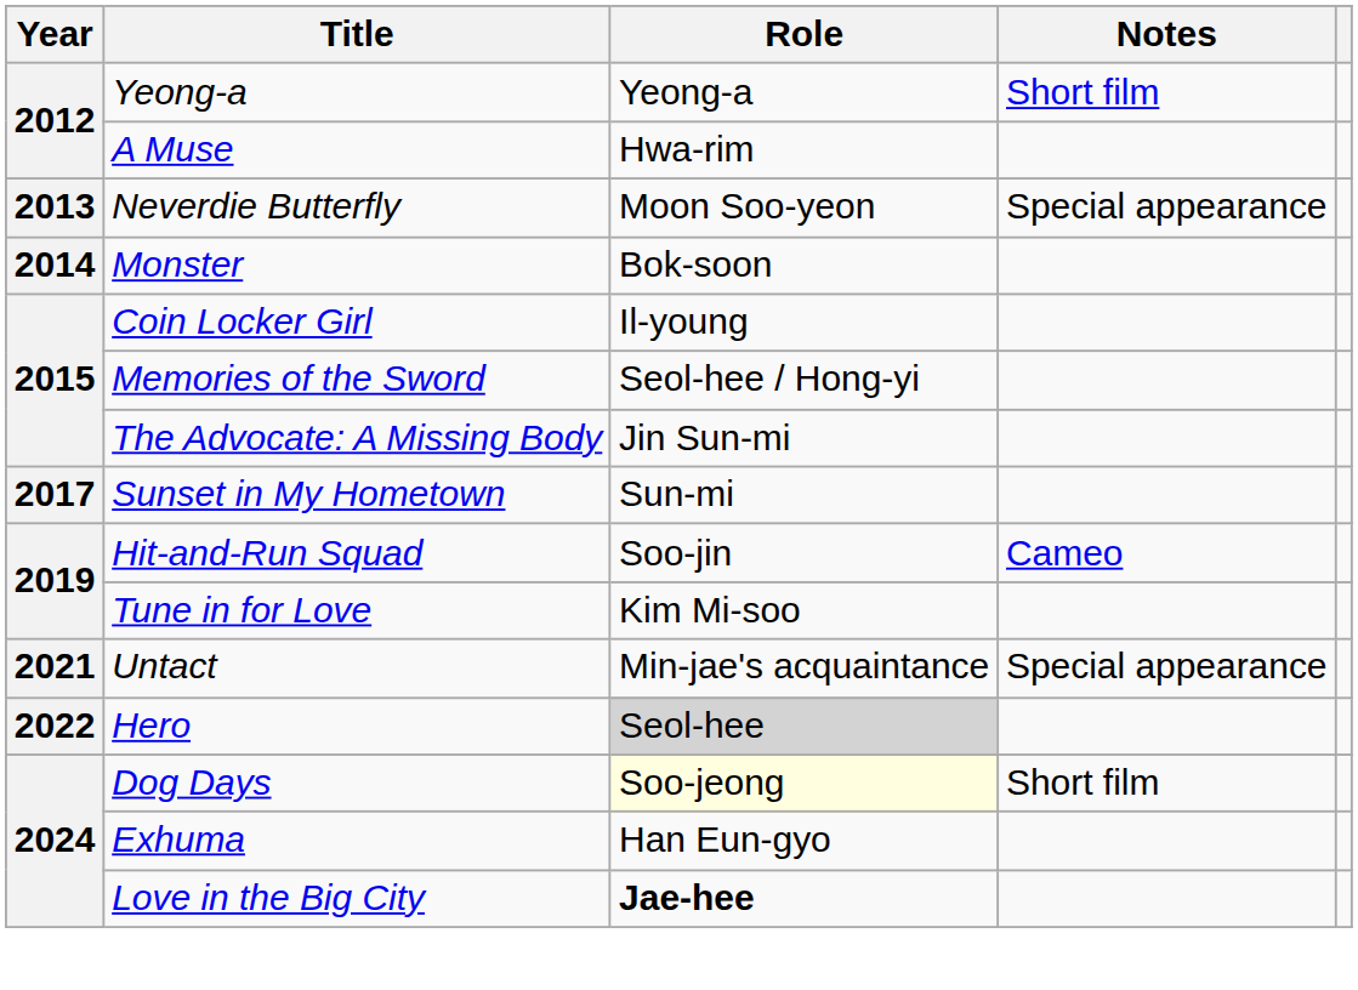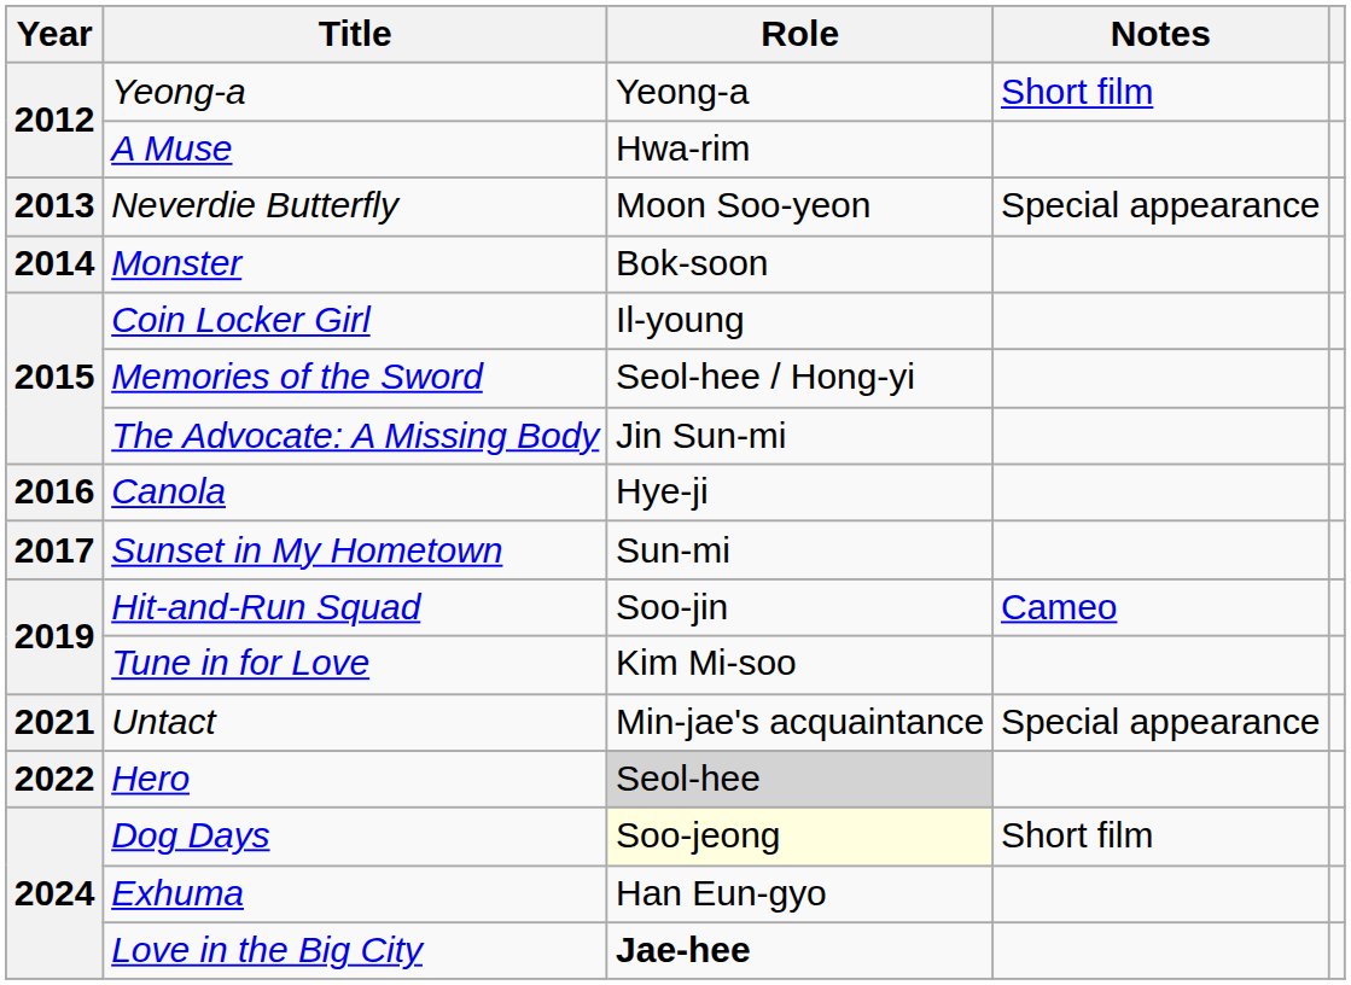+ row: 2016 | Canola | Hye-ji
